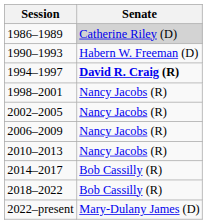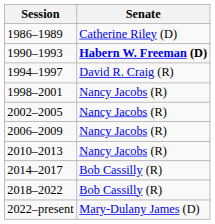1986–1989 | Senate: lightgrey background -> no background
1990–1993 | Senate: normal -> bold
1994–1997 | Senate: bold -> normal
